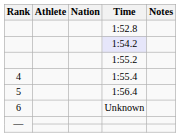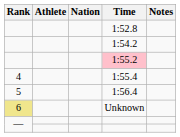1:54.2 | Time: lavender background -> no background
1:55.2 | Time: no background -> pink background
Unknown | Rank: no background -> khaki background
